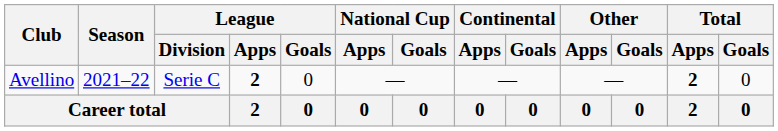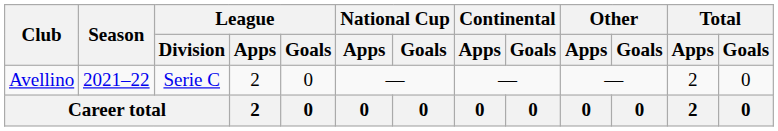Avellino | League / Apps: bold -> normal
Avellino | Total / Apps: bold -> normal
